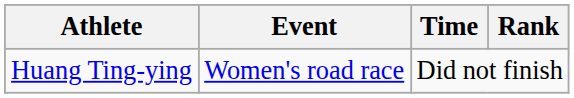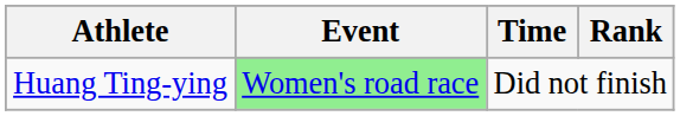Huang Ting-ying | Event: no background -> lightgreen background
